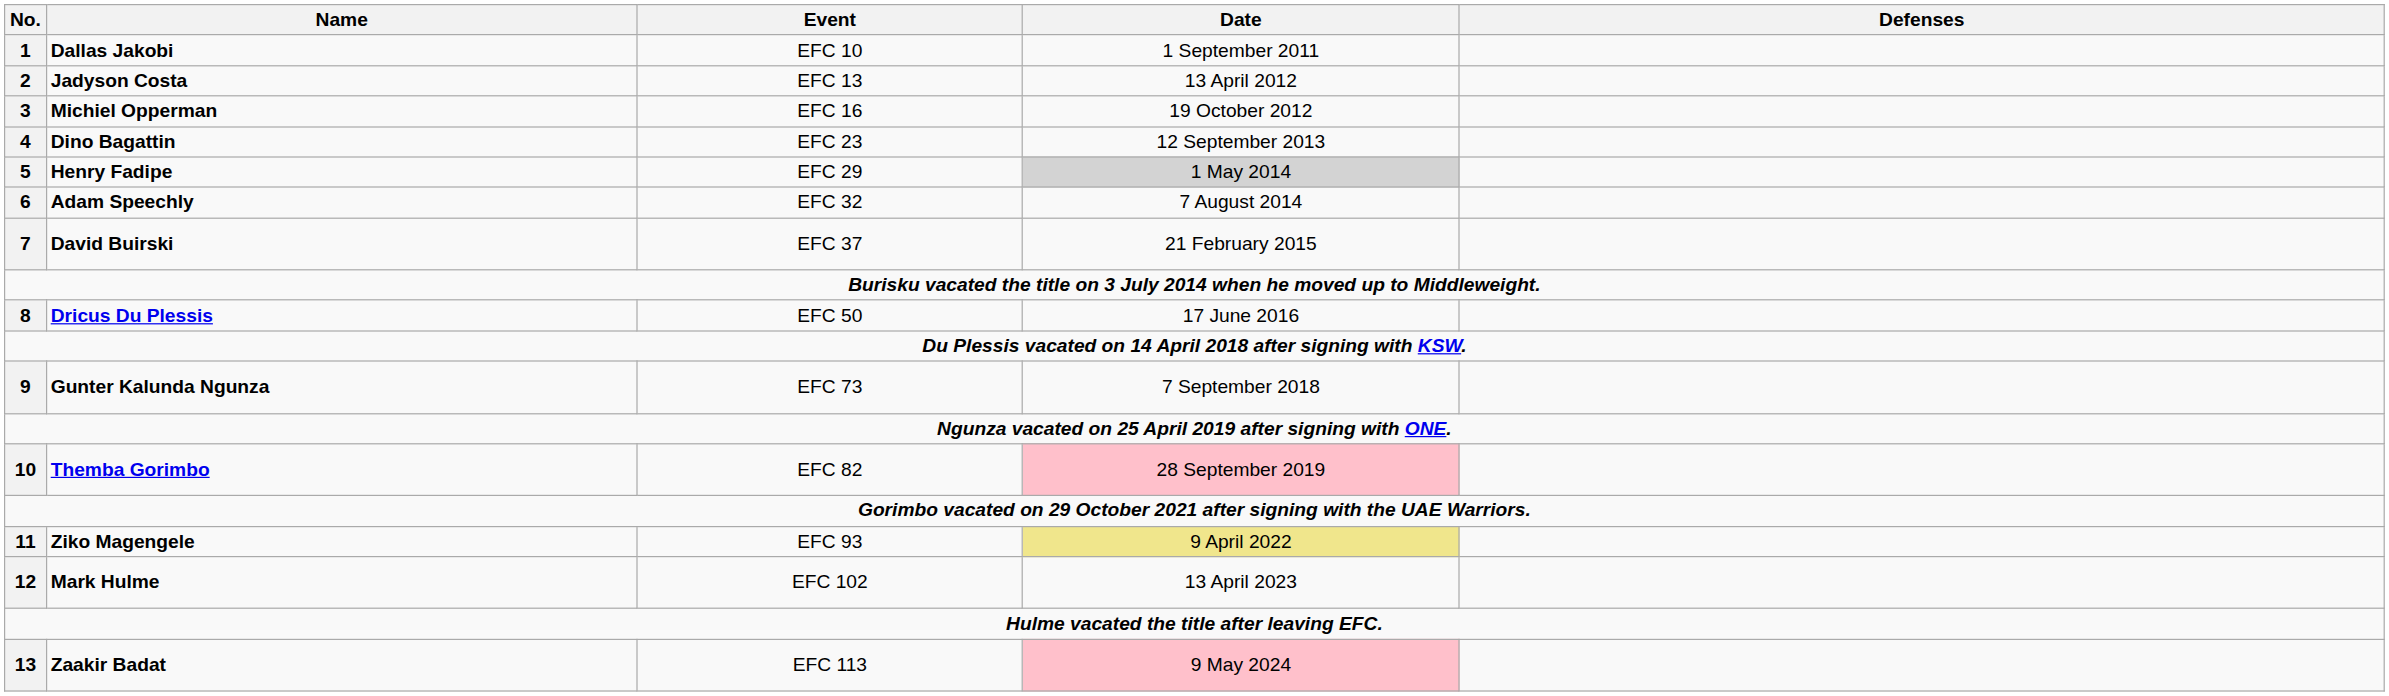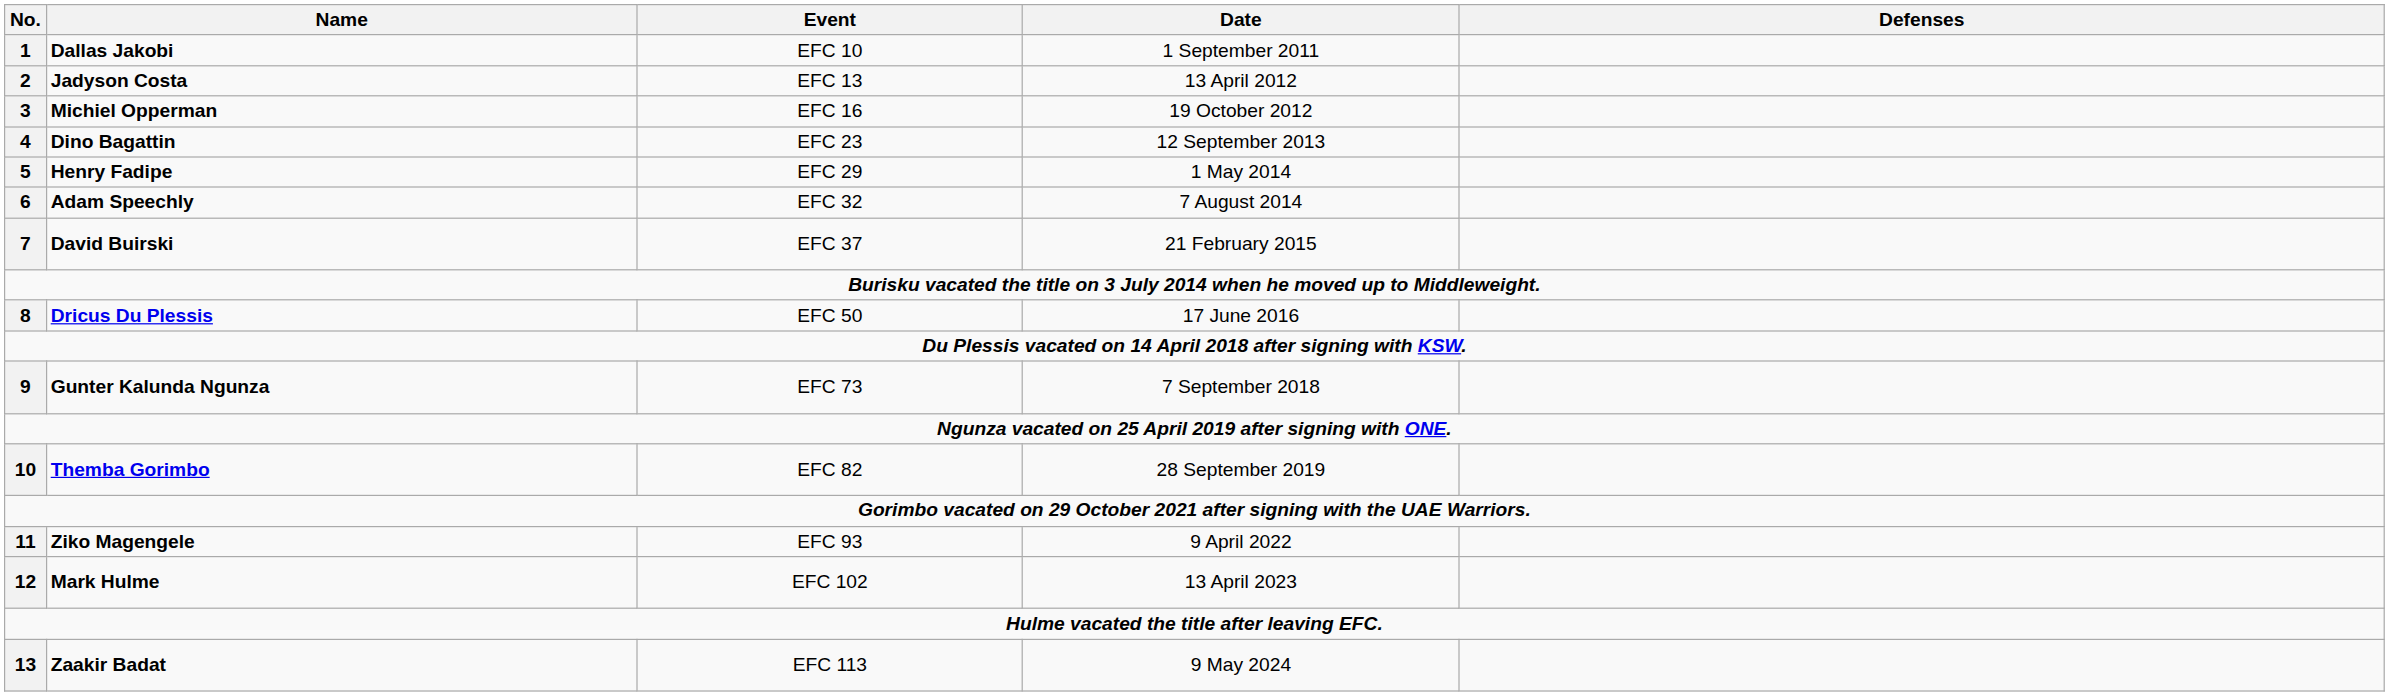Henry Fadipe | Date: lightgrey background -> no background
Themba Gorimbo | Date: pink background -> no background
Ziko Magengele | Date: khaki background -> no background
Zaakir Badat | Date: pink background -> no background
